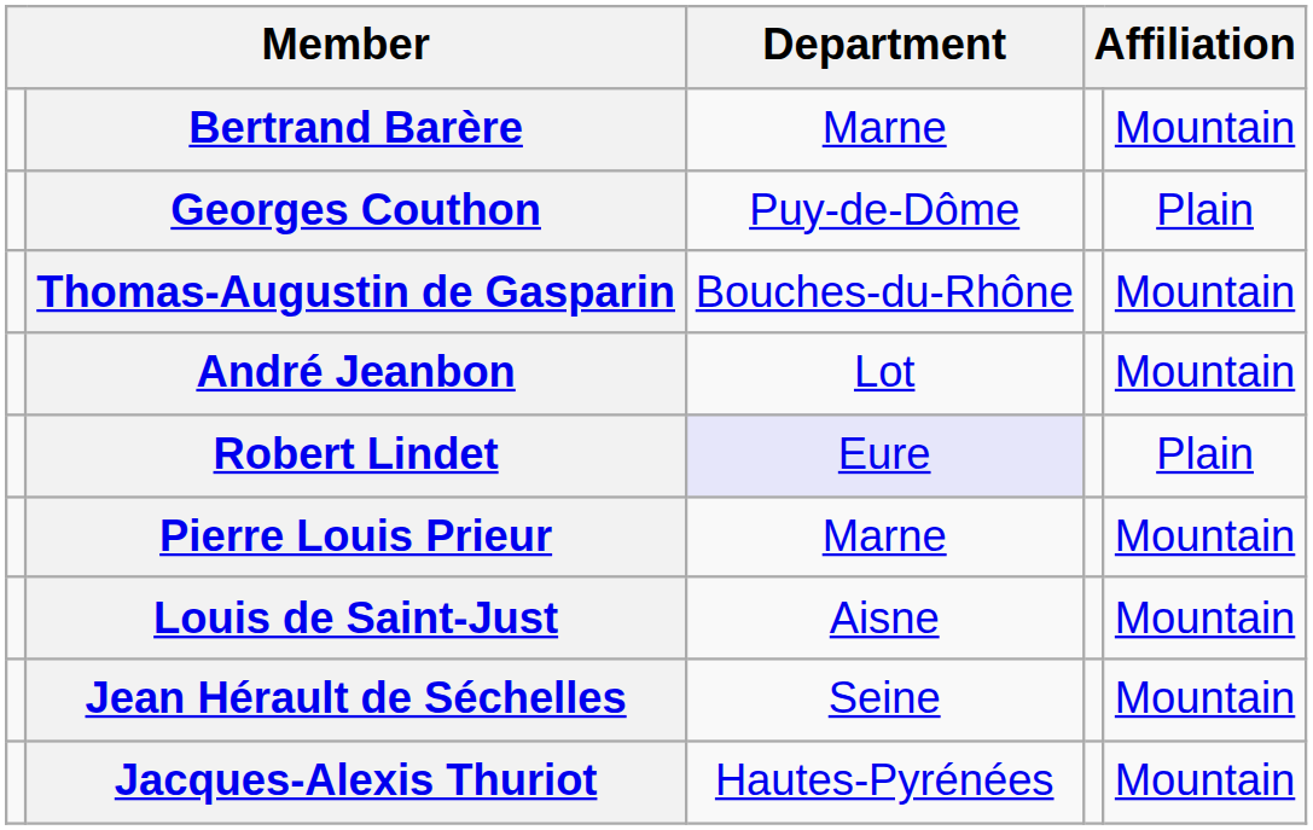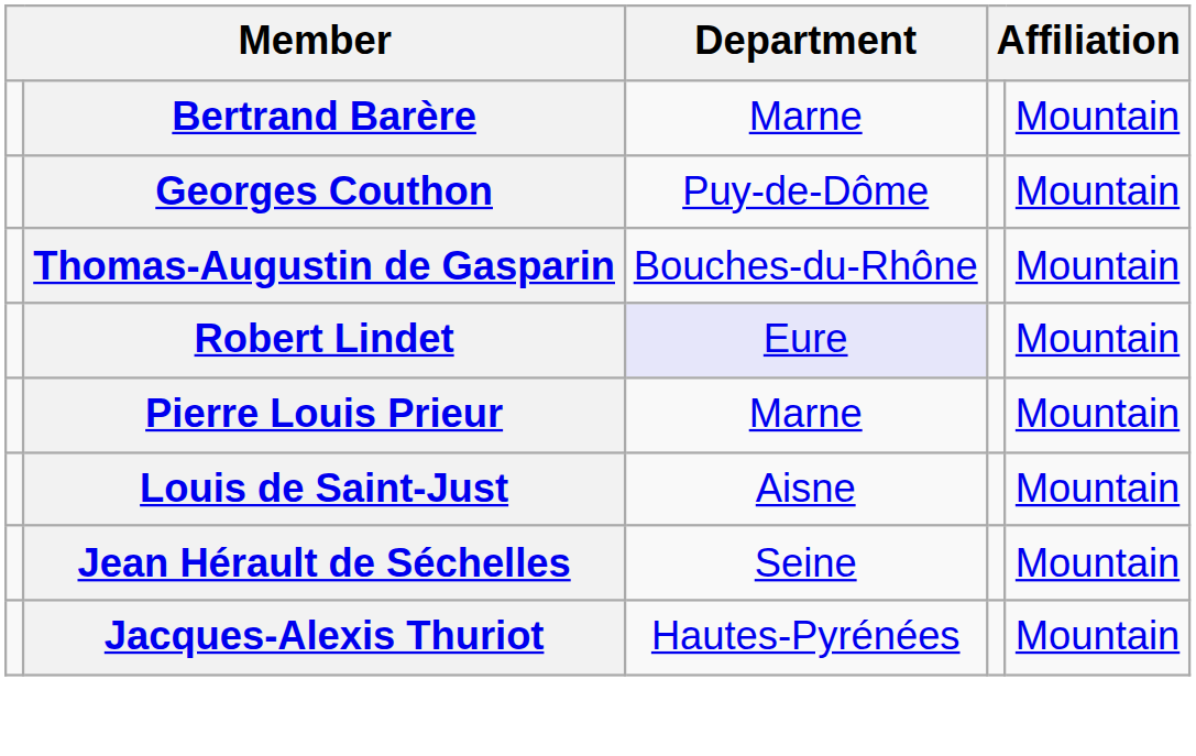Georges Couthon | column 5: Plain -> Mountain
- row: André Jeanbon | Lot | Mountain
Robert Lindet | column 5: Plain -> Mountain
